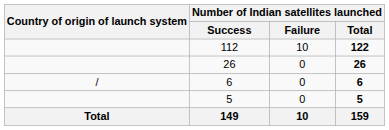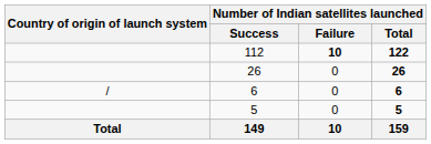112 | Number of Indian satellites launched / Failure: normal -> bold
